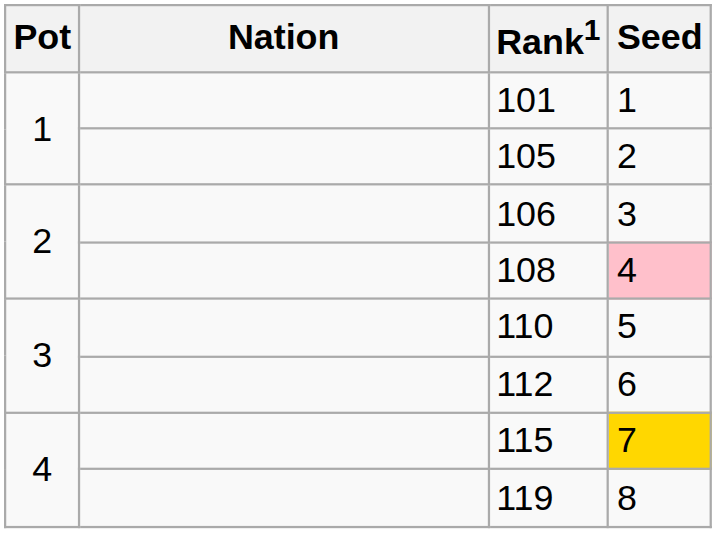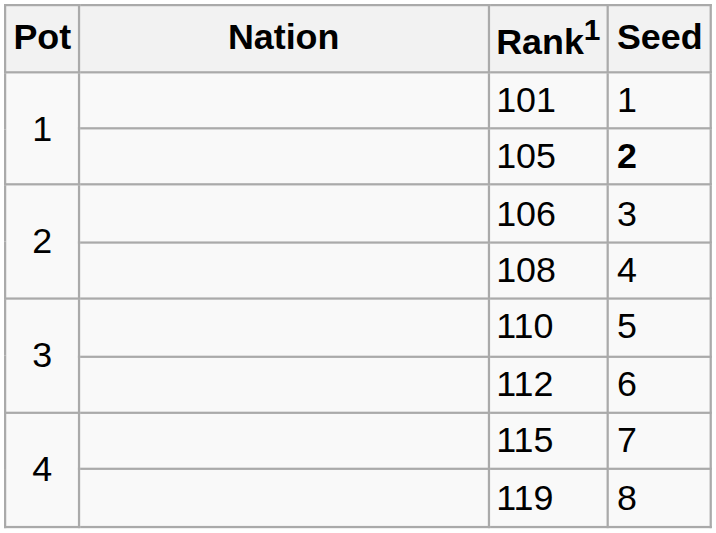105 | Seed: normal -> bold
108 | Seed: pink background -> no background
115 | Seed: gold background -> no background
